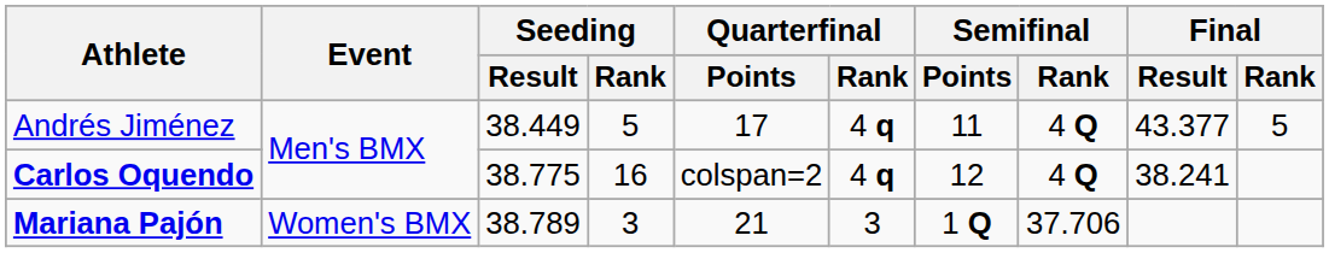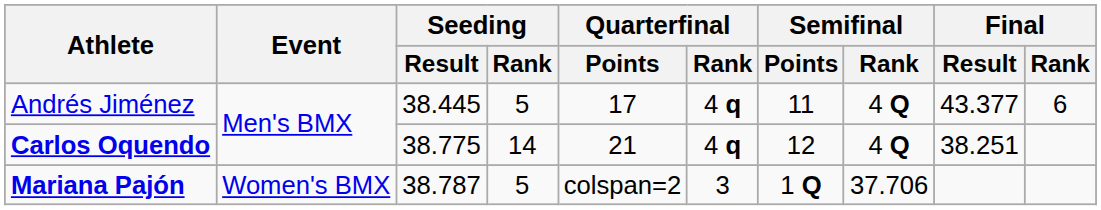Andrés Jiménez | Seeding / Result: 38.449 -> 38.445
Andrés Jiménez | Final / Rank: 5 -> 6
Carlos Oquendo | Seeding / Rank: 16 -> 14
Carlos Oquendo | Quarterfinal / Points: colspan=2 -> 21
Carlos Oquendo | Final / Result: 38.241 -> 38.251
Mariana Pajón | Seeding / Result: 38.789 -> 38.787
Mariana Pajón | Seeding / Rank: 3 -> 5
Mariana Pajón | Quarterfinal / Points: 21 -> colspan=2
